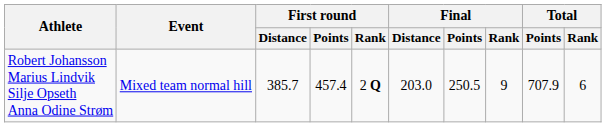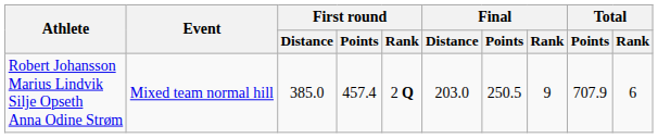row 3 | First round / Distance: 385.7 -> 385.0
